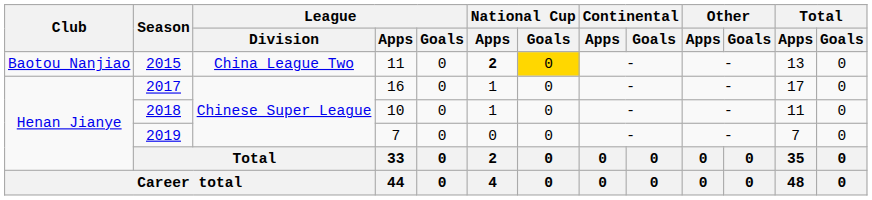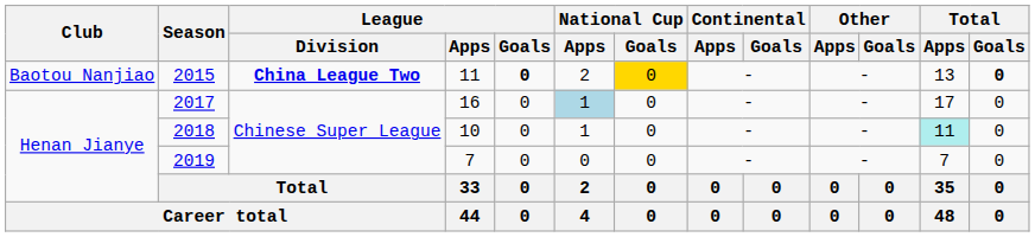2015 | League / Division: normal -> bold
2015 | League / Goals: normal -> bold
2015 | National Cup / Apps: bold -> normal
2015 | Total / Goals: normal -> bold
2017 | National Cup / Apps: no background -> lightblue background
2018 | Total / Apps: no background -> paleturquoise background
